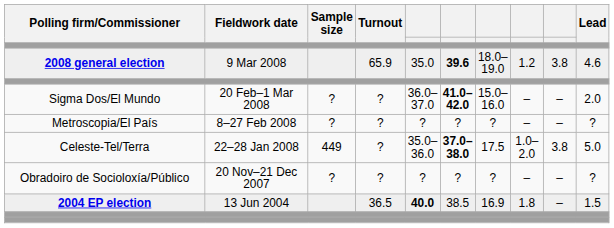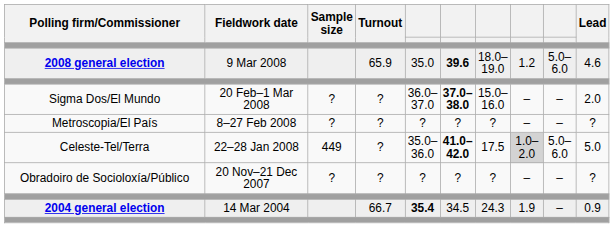2008 general election | column 9: 3.8 -> 5.0– 6.0
Sigma Dos/El Mundo | column 6: 41.0– 42.0 -> 37.0– 38.0
Celeste-Tel/Terra | column 6: 37.0– 38.0 -> 41.0– 42.0
Celeste-Tel/Terra | column 8: no background -> lightgrey background
Celeste-Tel/Terra | column 9: 3.8 -> 5.0– 6.0
- row: 2004 EP election | 13 Jun 2004 | 36.5 | 40.0 | 38.5 | 16.9 | 1.8 | – | 1.5
+ row: 2004 general election | 14 Mar 2004 | 66.7 | 35.4 | 34.5 | 24.3 | 1.9 | – | 0.9
